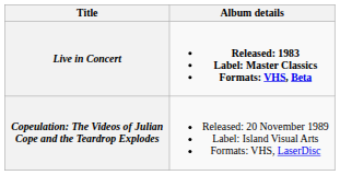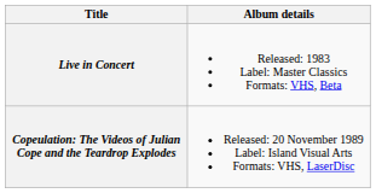Live in Concert | Album details: bold -> normal
